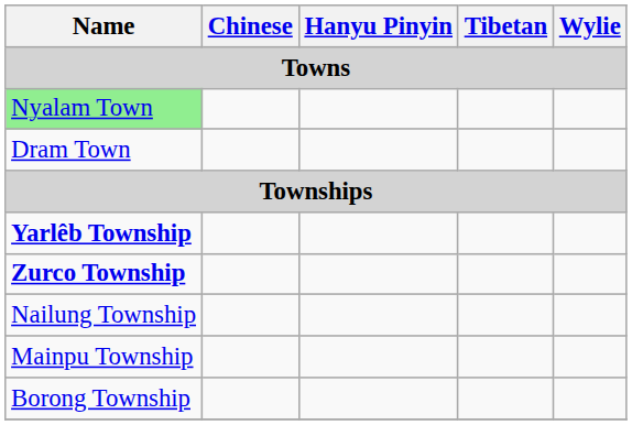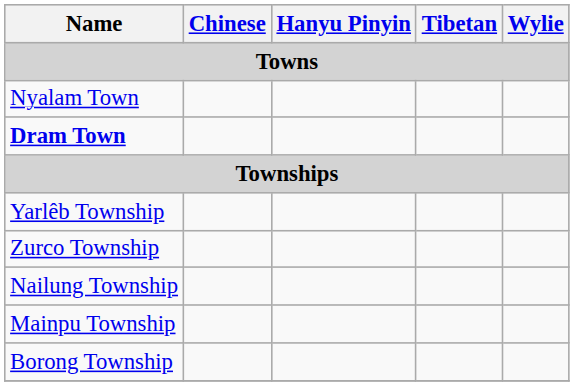Nyalam Town | Name: lightgreen background -> no background
Dram Town | Name: normal -> bold
Yarlêb Township | Name: bold -> normal
Zurco Township | Name: bold -> normal
